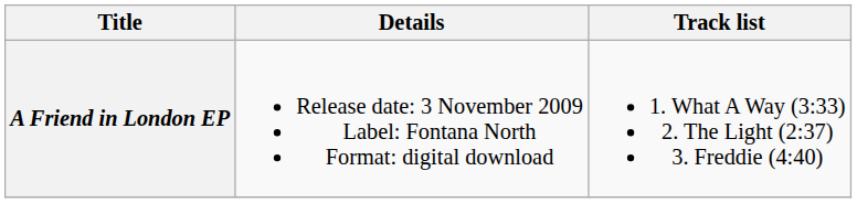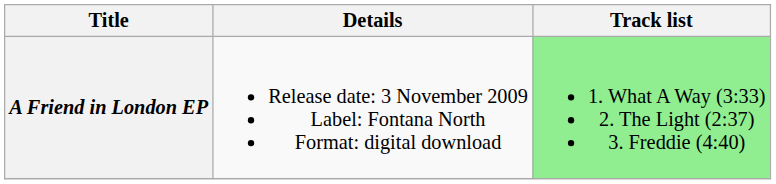A Friend in London EP | Track list: no background -> lightgreen background
